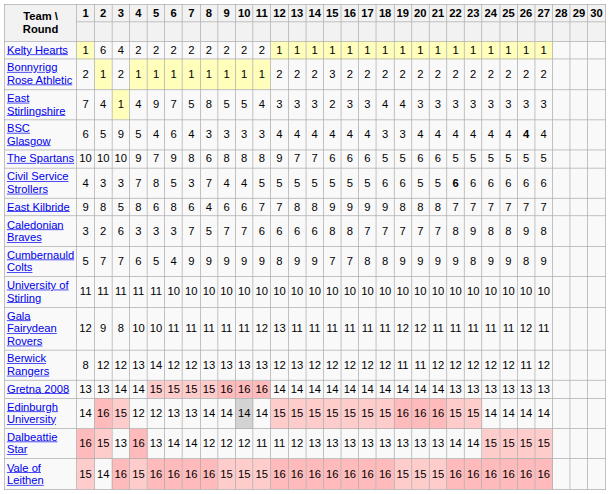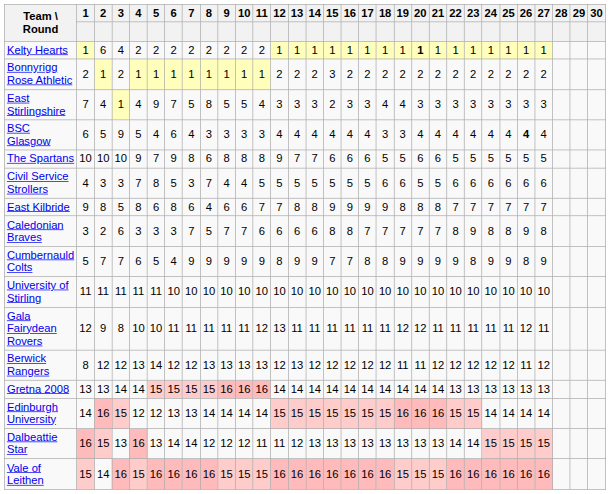Kelty Hearts | 20: normal -> bold
Civil Service Strollers | 22: bold -> normal
Edinburgh University | 10: lightgrey background -> no background
